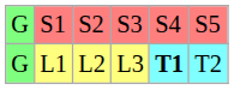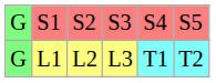G / L1 | column 5: bold -> normal
